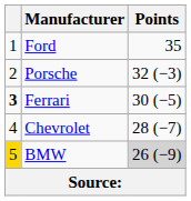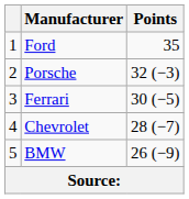Ferrari | column 1: bold -> normal
BMW | column 1: gold background -> no background
BMW | Points: lightgrey background -> no background
